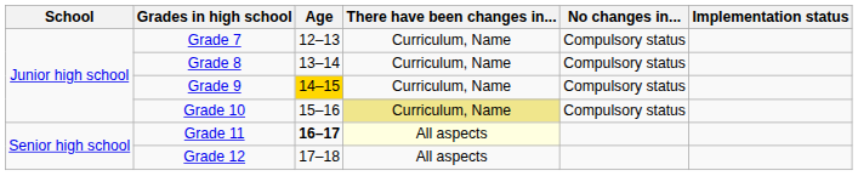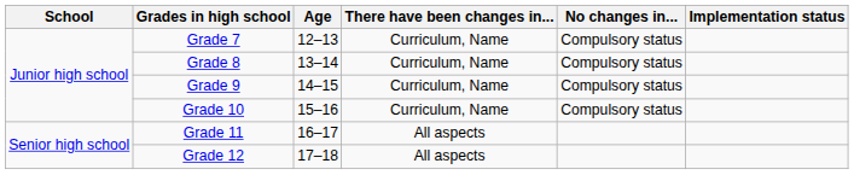Grade 9 | Age: gold background -> no background
Grade 10 | There have been changes in...: khaki background -> no background
Grade 11 | Age: bold -> normal
Grade 11 | There have been changes in...: lightyellow background -> no background
